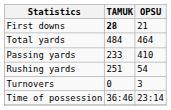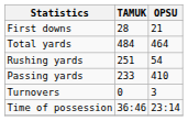First downs | TAMUK: bold -> normal
rows swapped: Rushing yards <-> Passing yards
